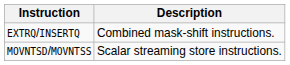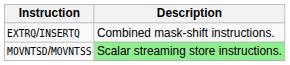MOVNTSD/MOVNTSS | Description: no background -> lightgreen background
